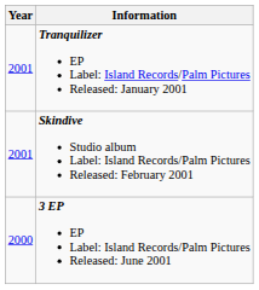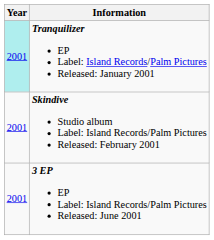row 2 | Year: no background -> paleturquoise background
row 4 | Year: 2000 -> 2001
